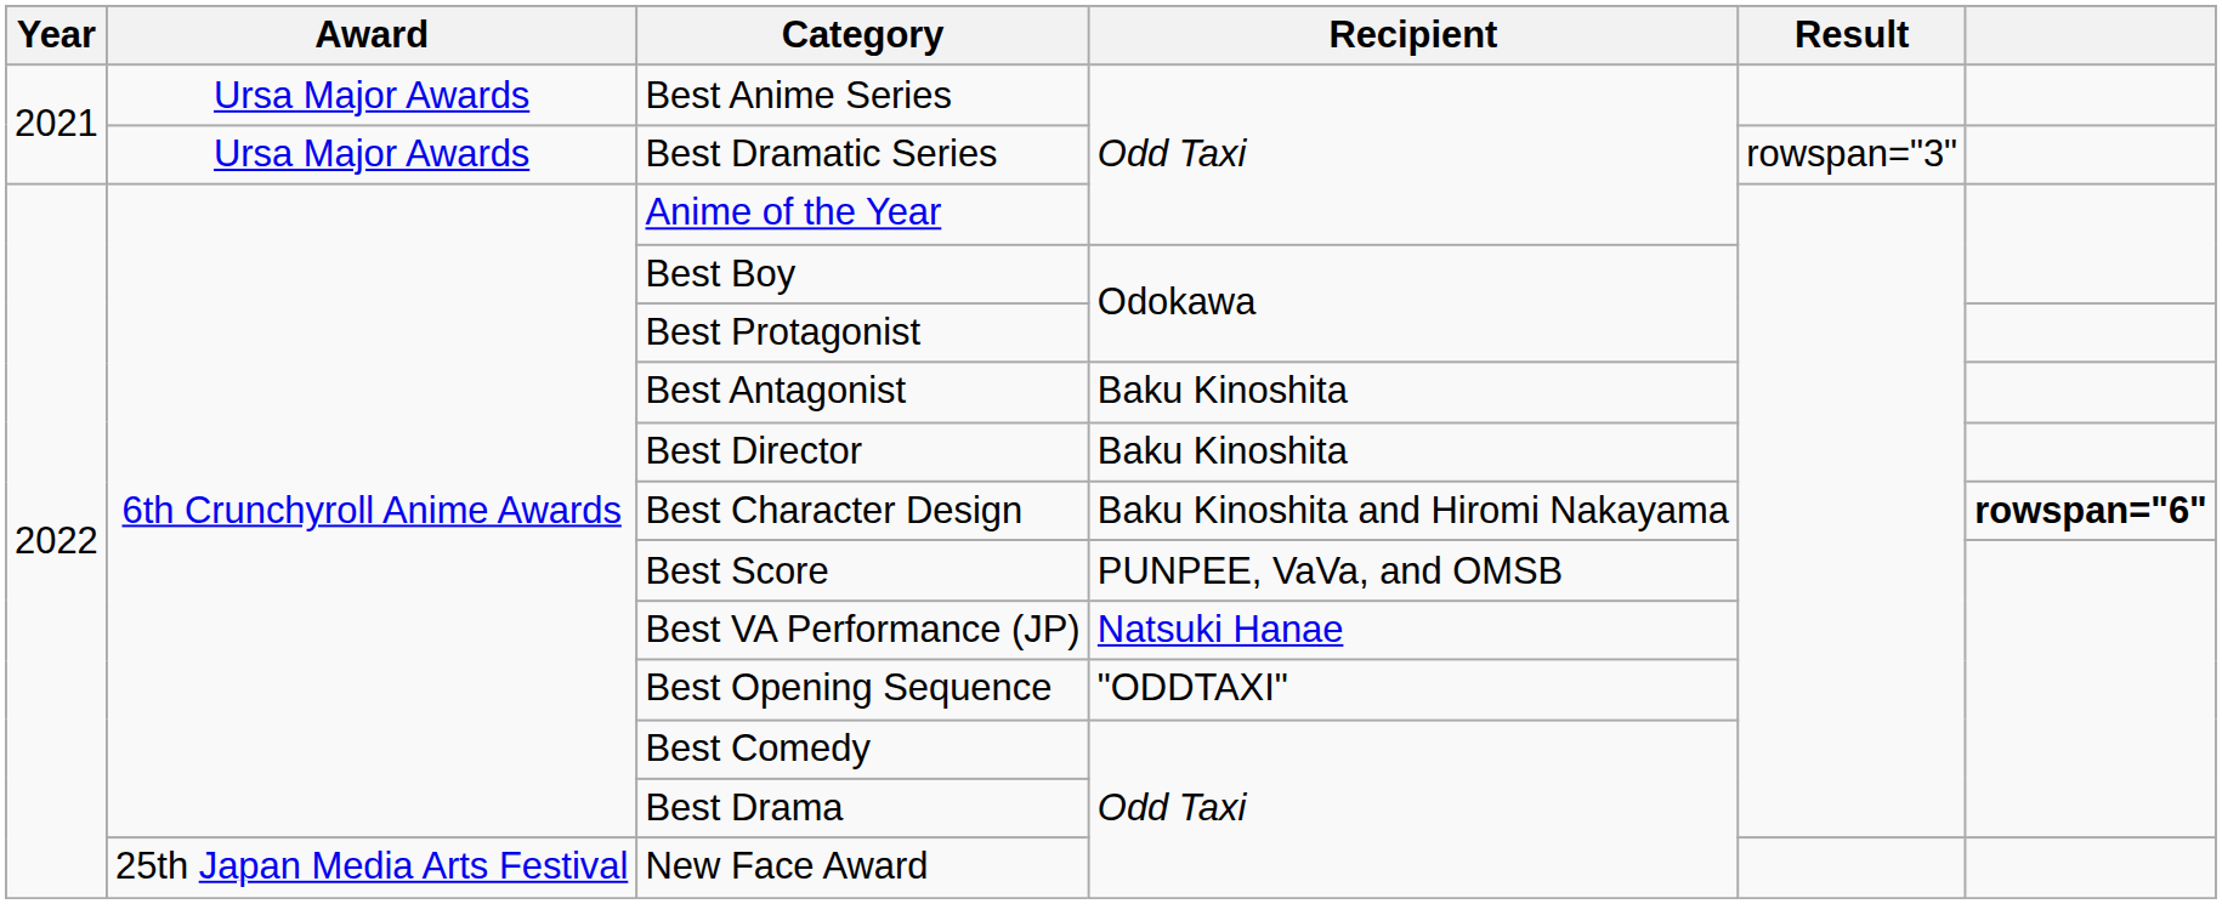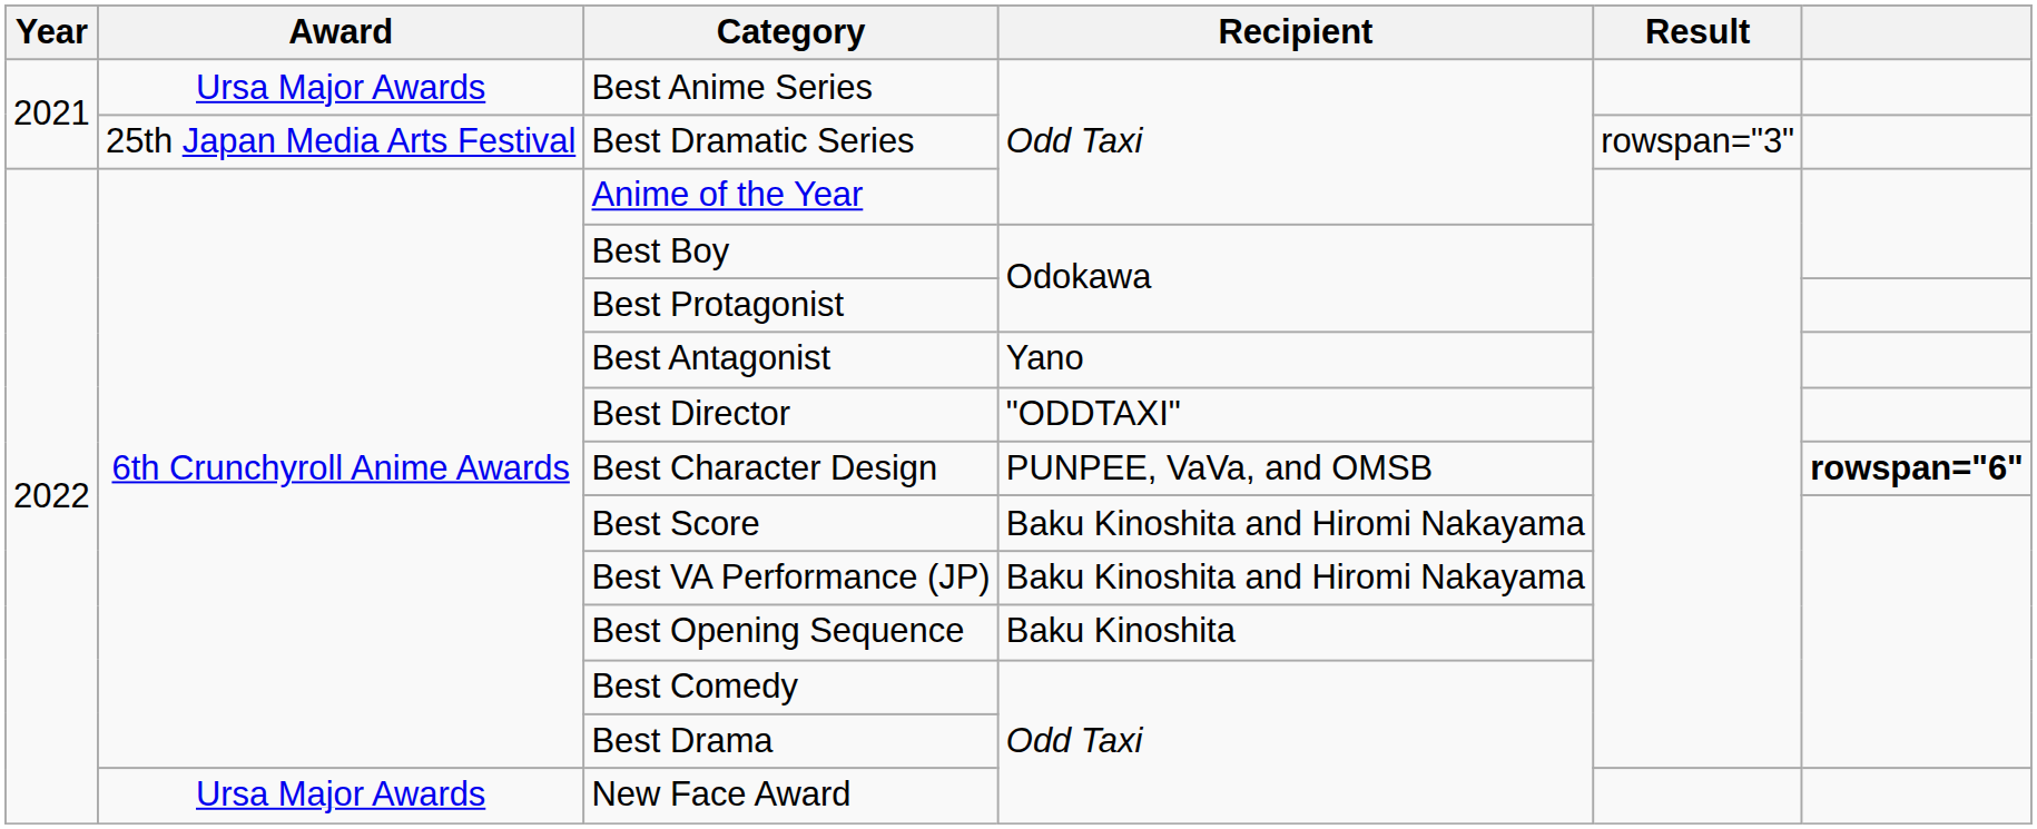Best Dramatic Series | Award: Ursa Major Awards -> 25th Japan Media Arts Festival
Best Antagonist | Recipient: Baku Kinoshita -> Yano
Best Director | Recipient: Baku Kinoshita -> "ODDTAXI"
Best Character Design | Recipient: Baku Kinoshita and Hiromi Nakayama -> PUNPEE, VaVa, and OMSB
Best Score | Recipient: PUNPEE, VaVa, and OMSB -> Baku Kinoshita and Hiromi Nakayama
Best VA Performance (JP) | Recipient: Natsuki Hanae -> Baku Kinoshita and Hiromi Nakayama
Best Opening Sequence | Recipient: "ODDTAXI" -> Baku Kinoshita
New Face Award | Award: 25th Japan Media Arts Festival -> Ursa Major Awards
